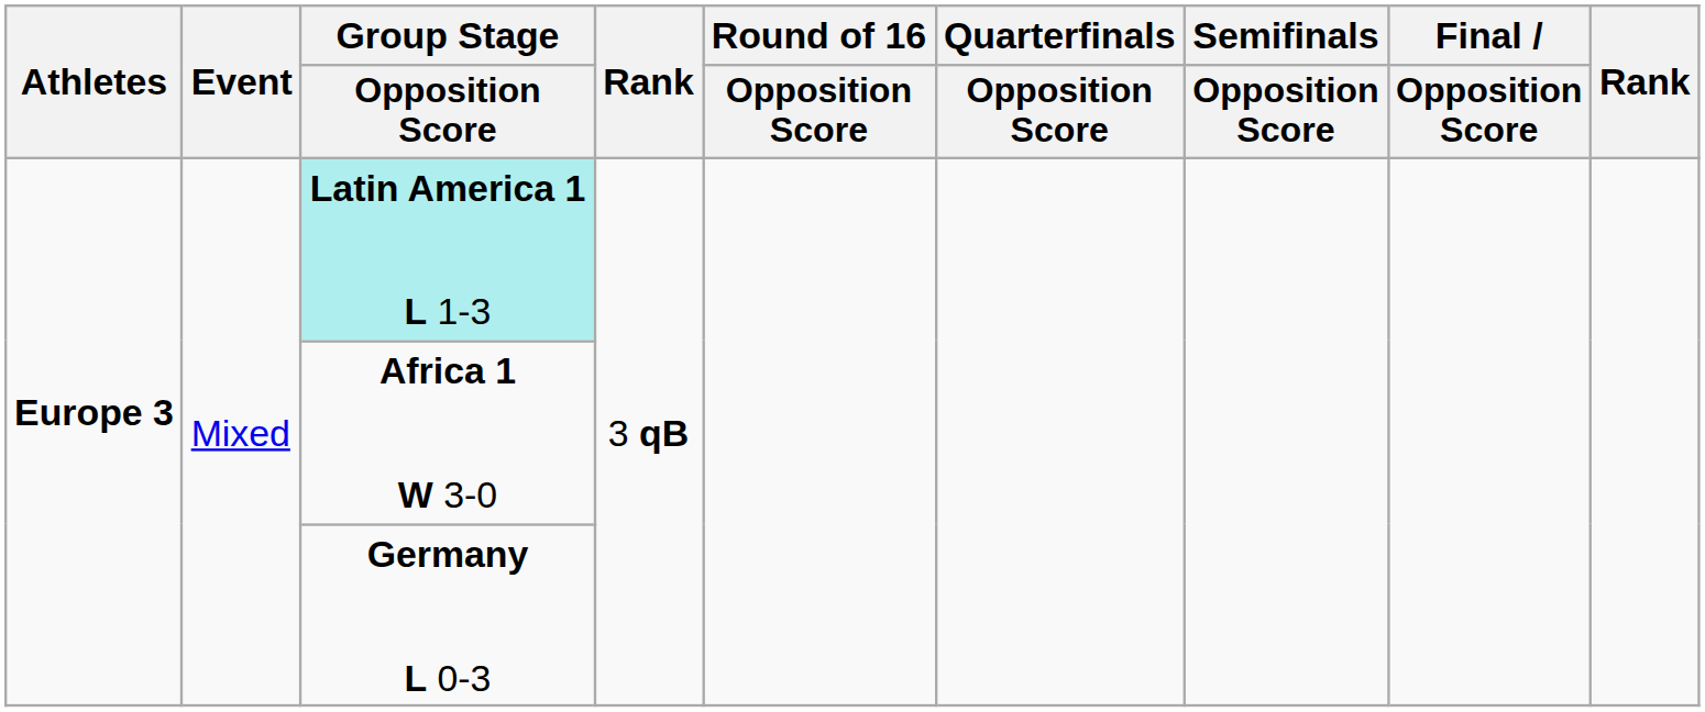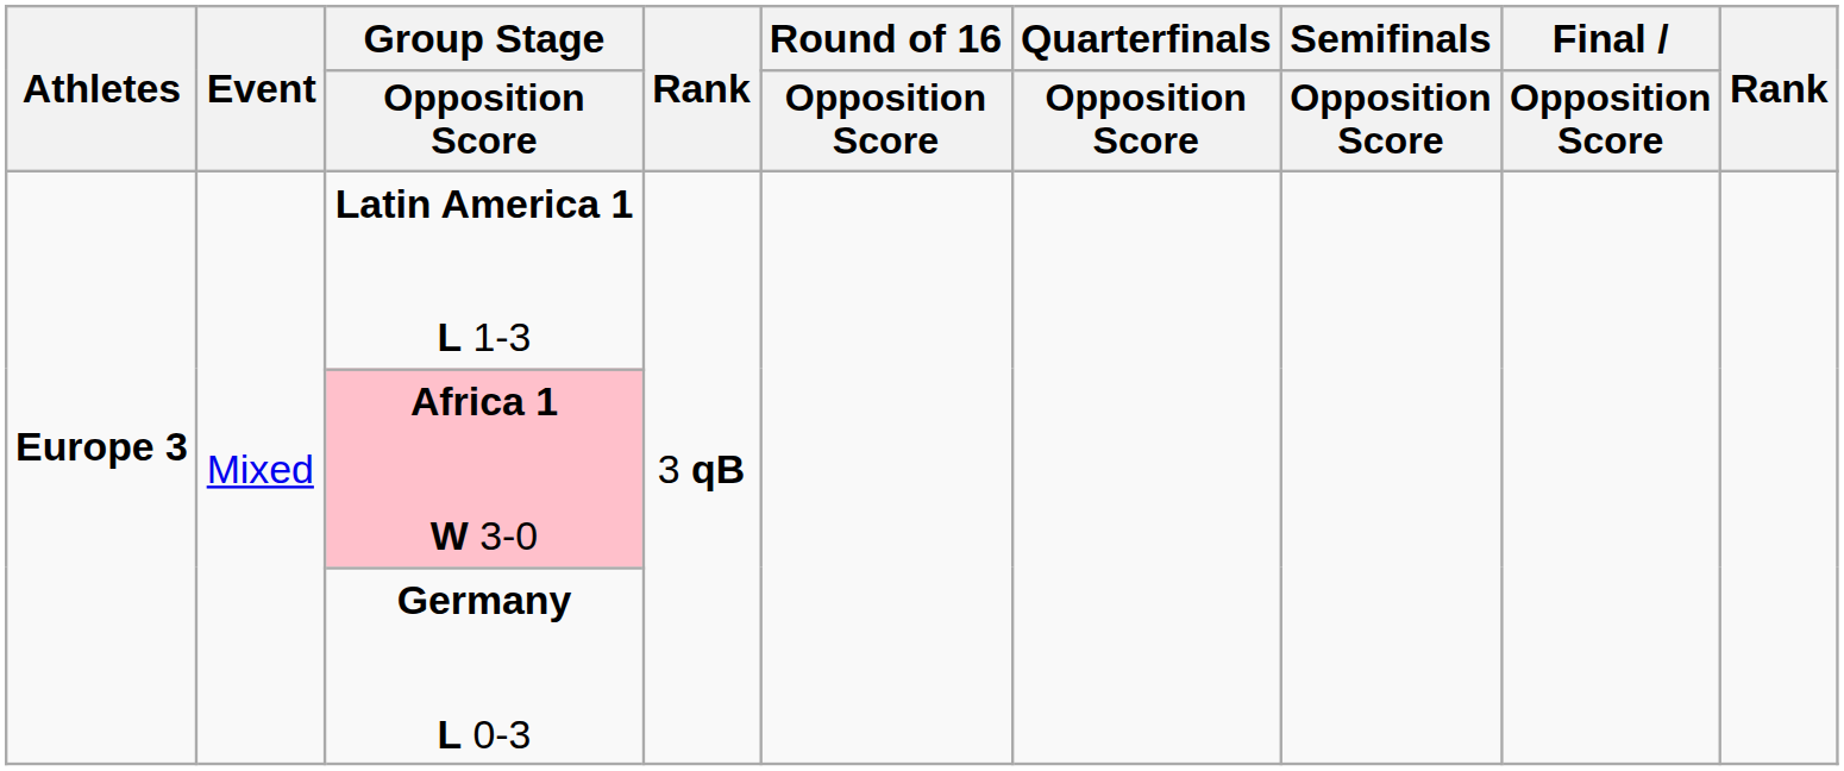Latin America 1 L 1-3 | Group Stage / Opposition Score: paleturquoise background -> no background
Africa 1 W 3-0 | Group Stage / Opposition Score: no background -> pink background
